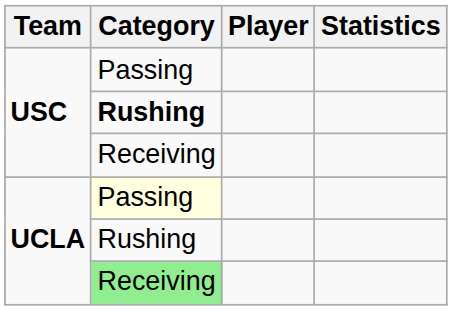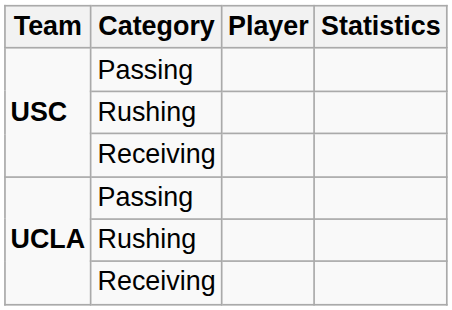USC / Rushing | Category: bold -> normal
UCLA / Passing | Category: lightyellow background -> no background
UCLA / Receiving | Category: lightgreen background -> no background
